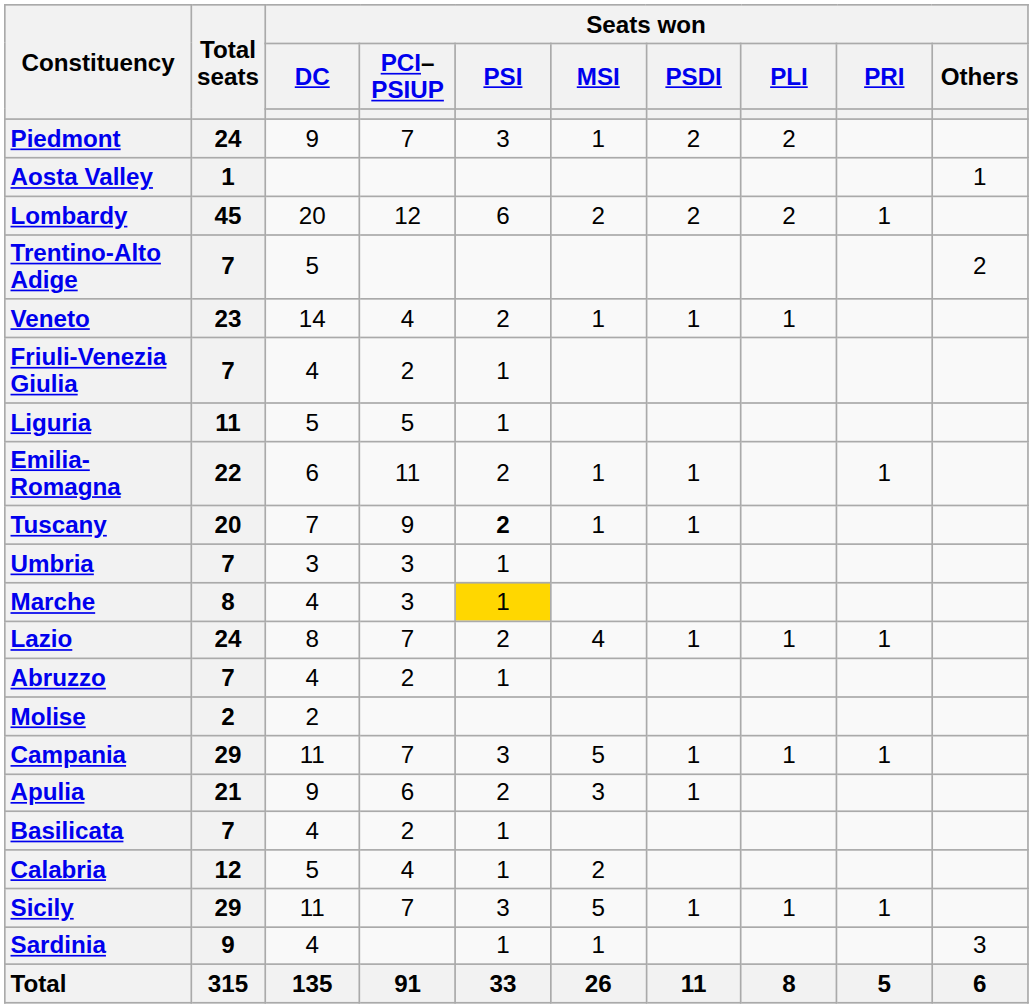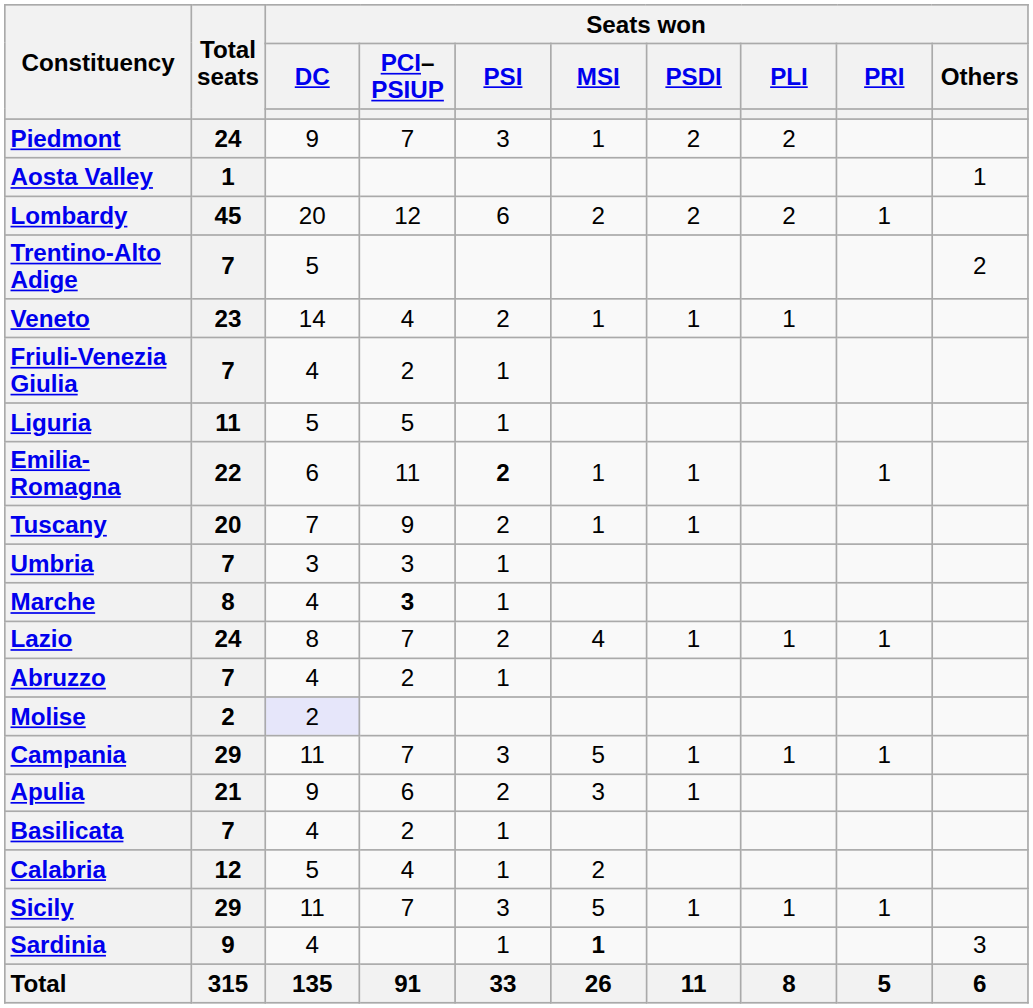Emilia-Romagna | Seats won / PSI: normal -> bold
Tuscany | Seats won / PSI: bold -> normal
Marche | Seats won / PCI–PSIUP: normal -> bold
Marche | Seats won / PSI: gold background -> no background
Molise | Seats won / DC: no background -> lavender background
Sardinia | Seats won / MSI: normal -> bold
